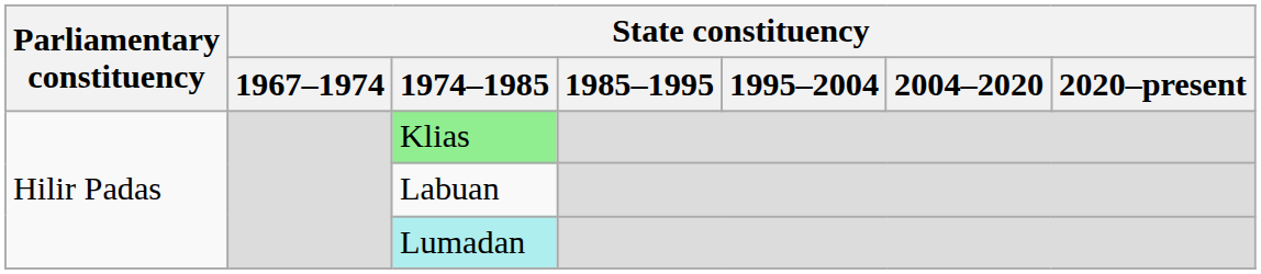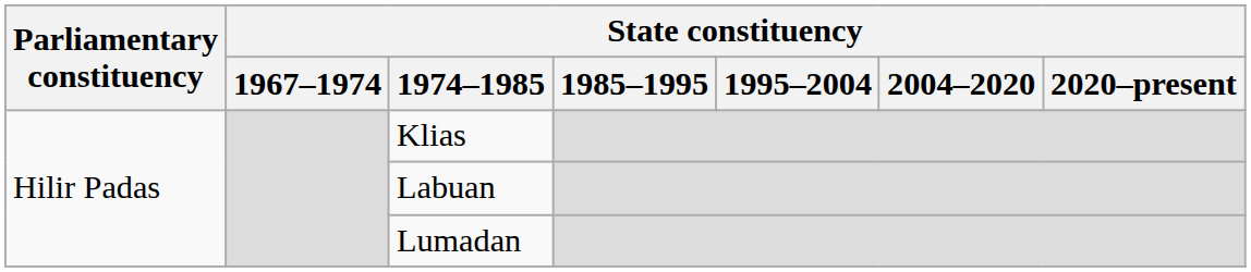Klias | State constituency / 1974–1985: lightgreen background -> no background
Lumadan | State constituency / 1974–1985: paleturquoise background -> no background
